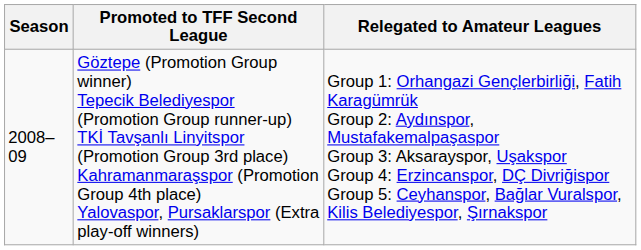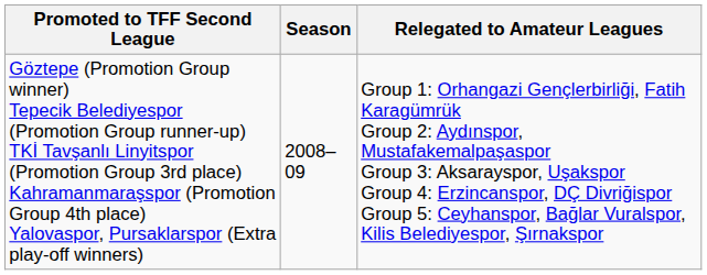columns swapped: Season <-> Promoted to TFF Second League
